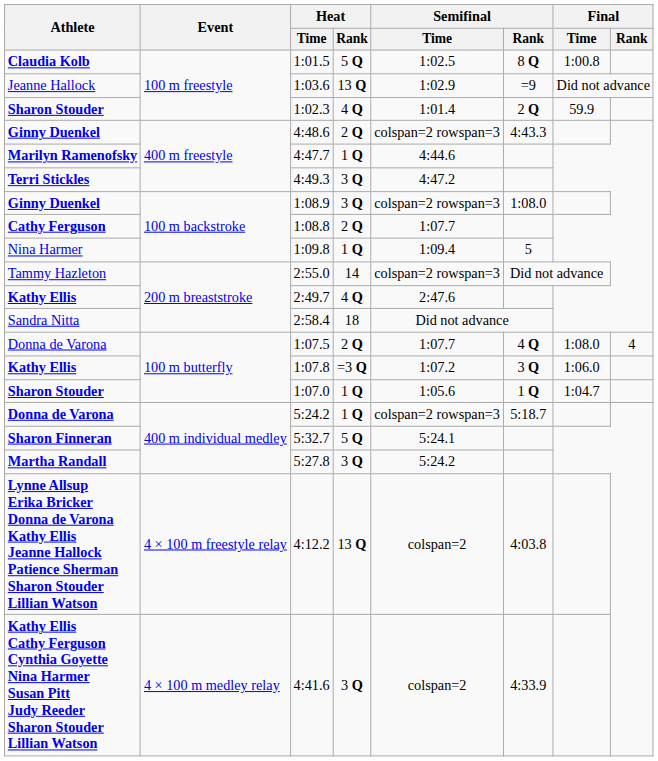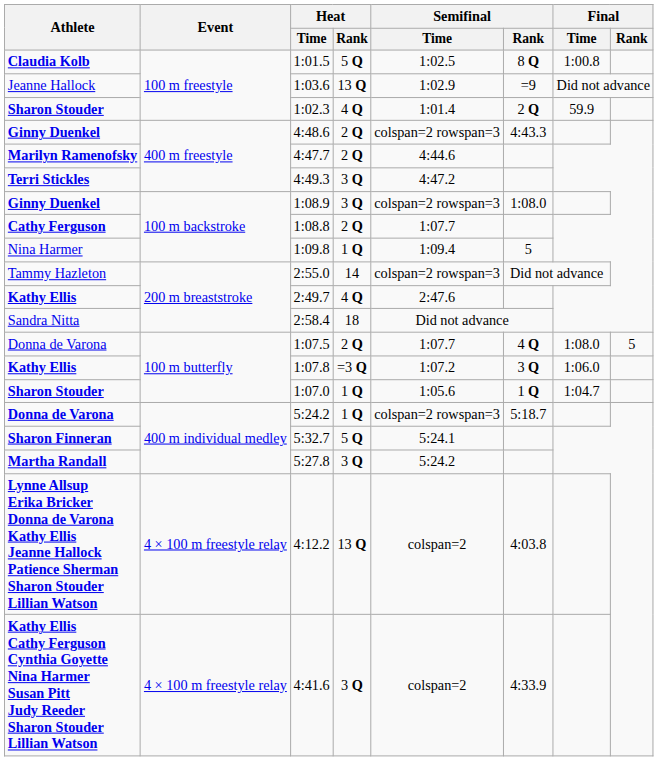4:47.7 | Heat / Rank: 1 Q -> 2 Q
1:07.5 | Final / Rank: 4 -> 5
4:41.6 | Event: 4 × 100 m medley relay -> 4 × 100 m freestyle relay
